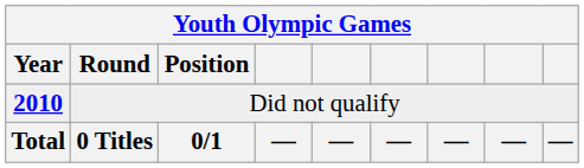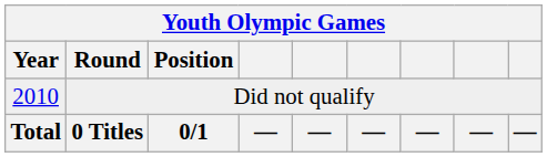Did not qualify | Youth Olympic Games / Year: bold -> normal
